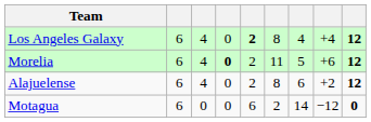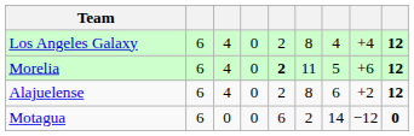Los Angeles Galaxy | column 5: bold -> normal
Morelia | column 4: bold -> normal
Morelia | column 5: normal -> bold
